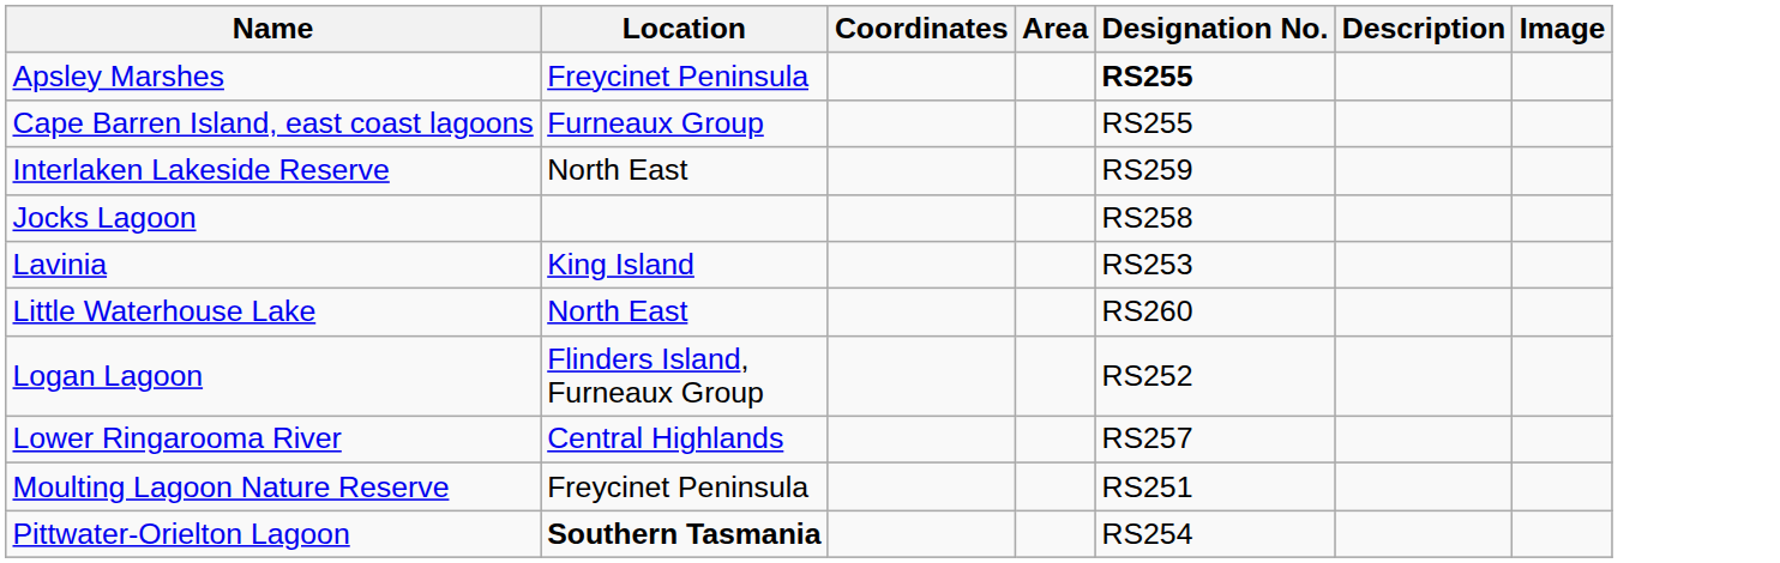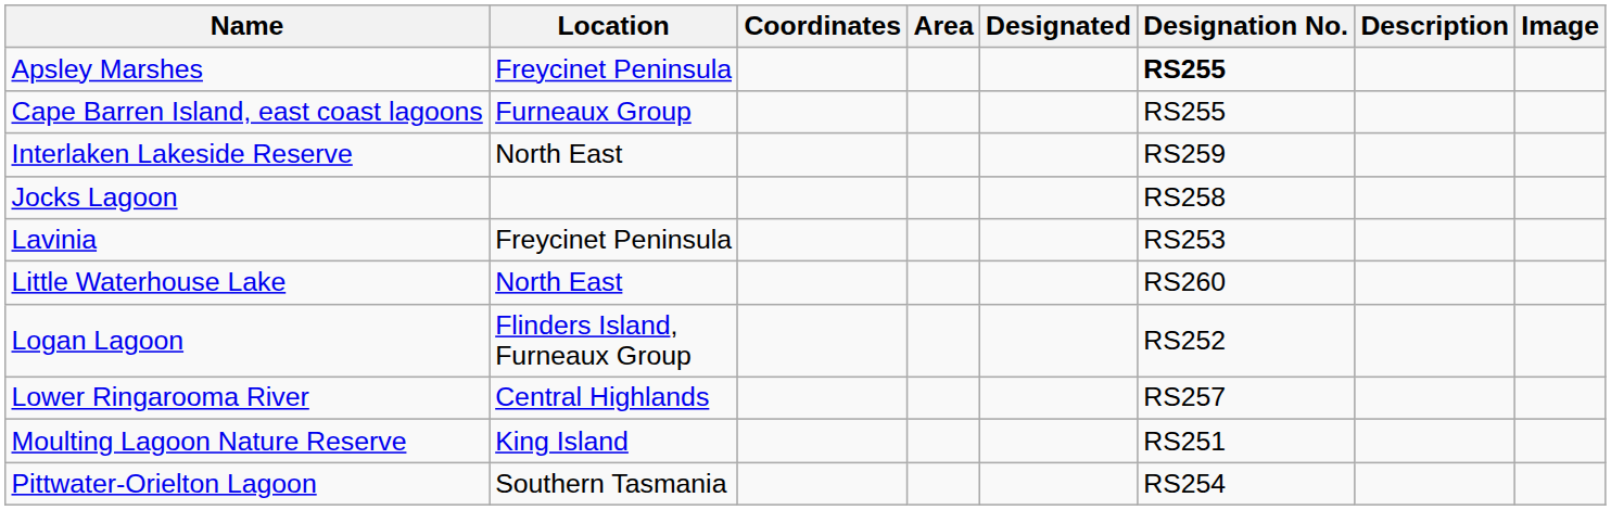+ column: Designated
Lavinia | Location: King Island -> Freycinet Peninsula
Moulting Lagoon Nature Reserve | Location: Freycinet Peninsula -> King Island
Pittwater-Orielton Lagoon | Location: bold -> normal
